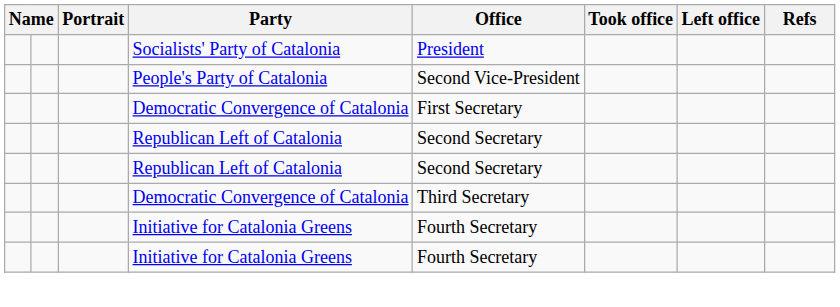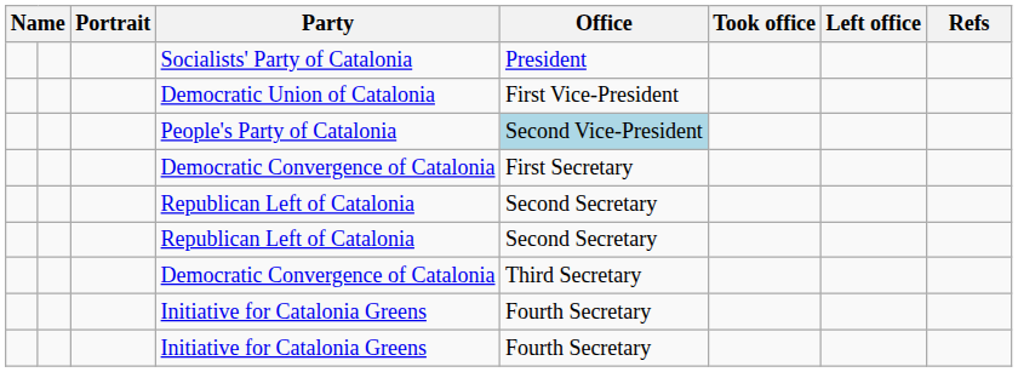+ row: Democratic Union of Catalonia | First Vice-President
People's Party of Catalonia | Office: no background -> lightblue background
